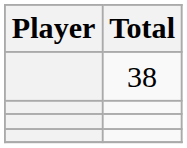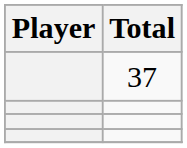row 2 | Total: 38 -> 37
